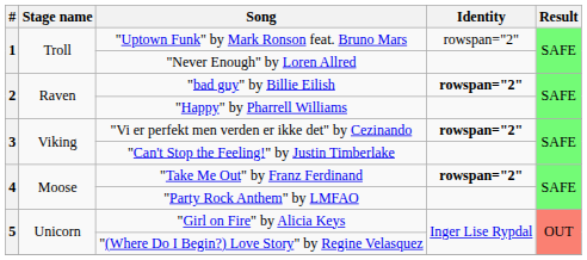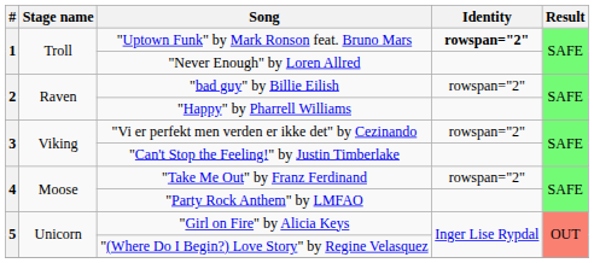"Uptown Funk" by Mark Ronson feat. Bruno Mars | Identity: normal -> bold
"bad guy" by Billie Eilish | Identity: bold -> normal
"Vi er perfekt men verden er ikke det" by Cezinando | Identity: bold -> normal
"Take Me Out" by Franz Ferdinand | Identity: bold -> normal
